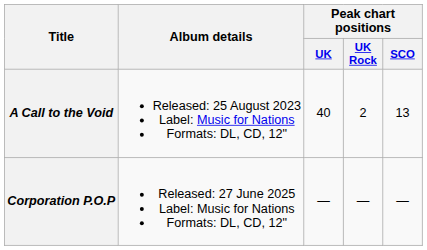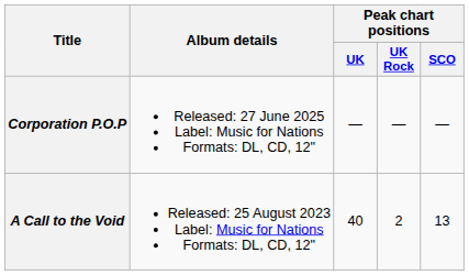rows swapped: A Call to the Void <-> Corporation P.O.P
